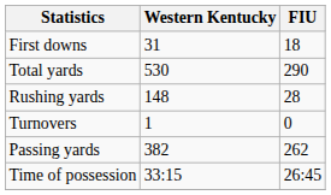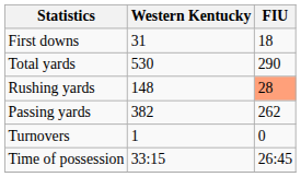Rushing yards | FIU: no background -> lightsalmon background
rows swapped: Passing yards <-> Turnovers
